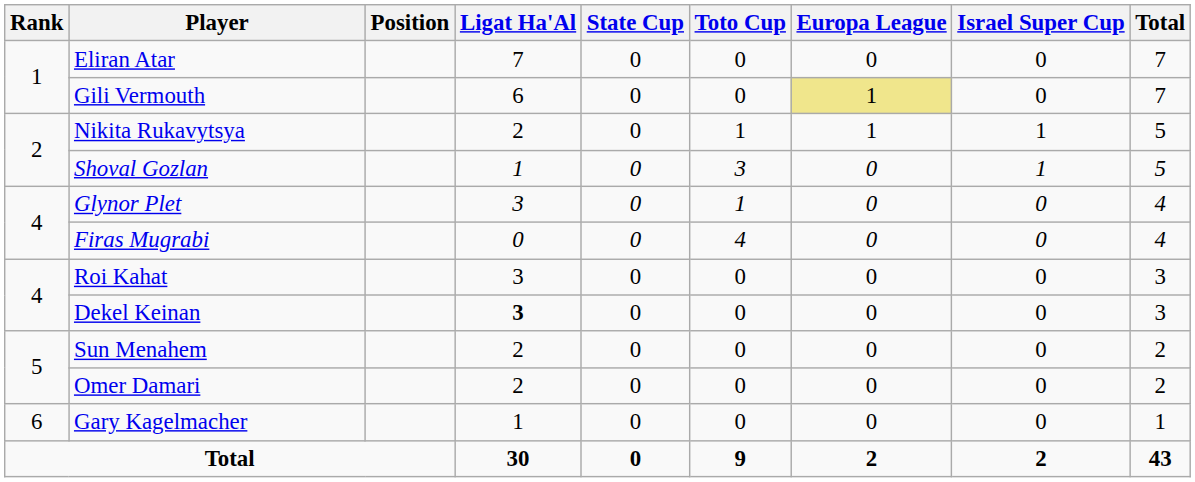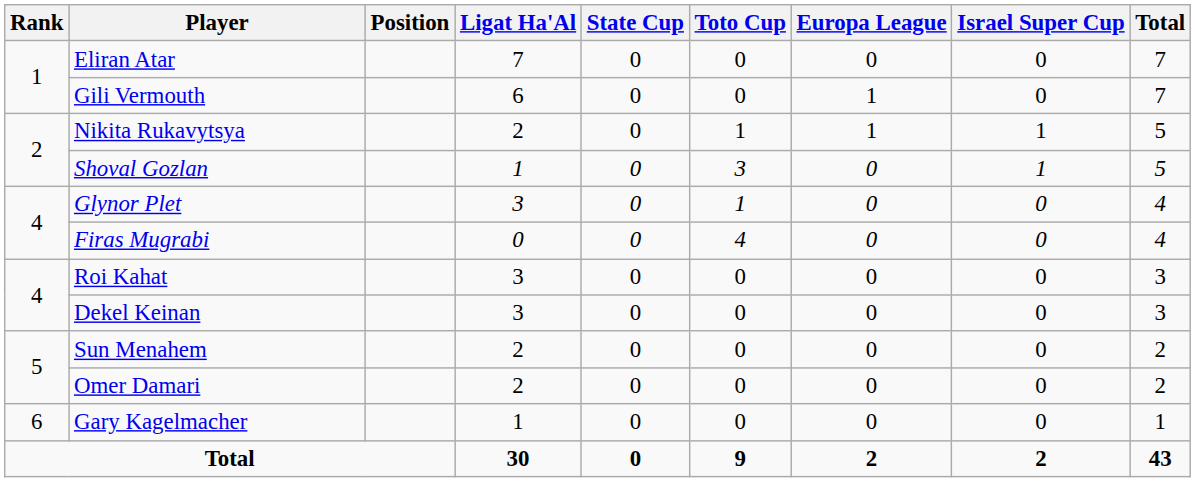Gili Vermouth | Europa League: khaki background -> no background
Dekel Keinan | Ligat Ha'Al: bold -> normal
